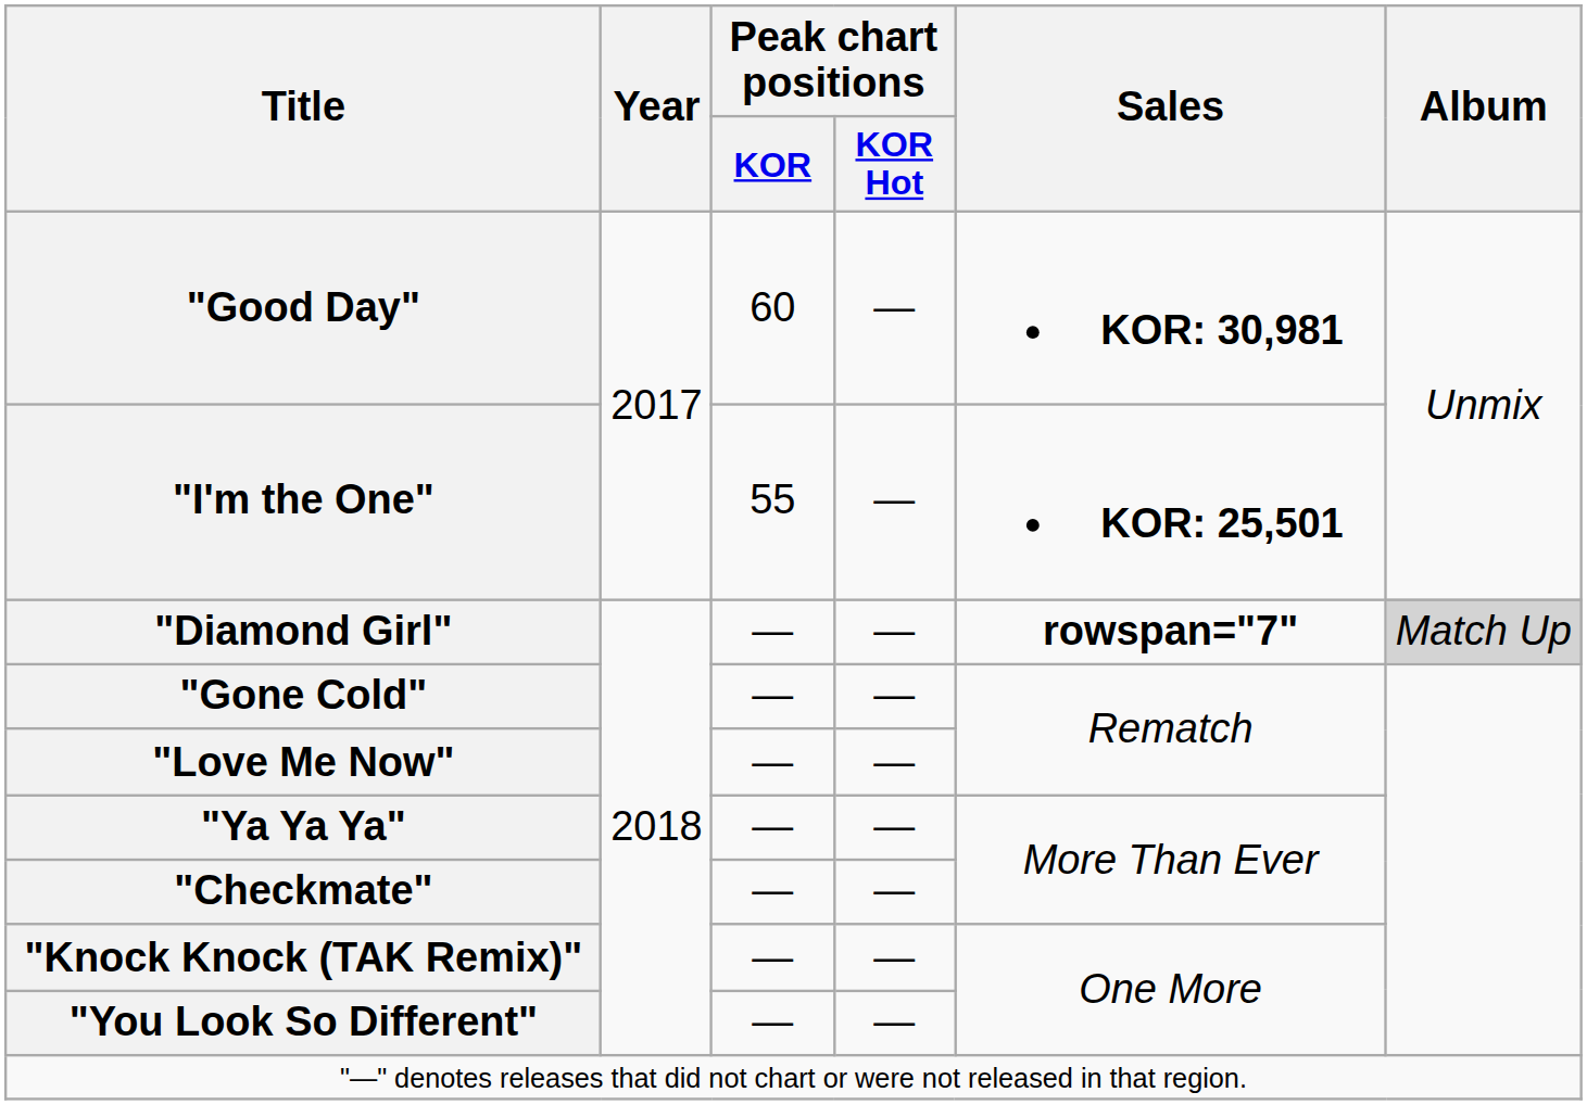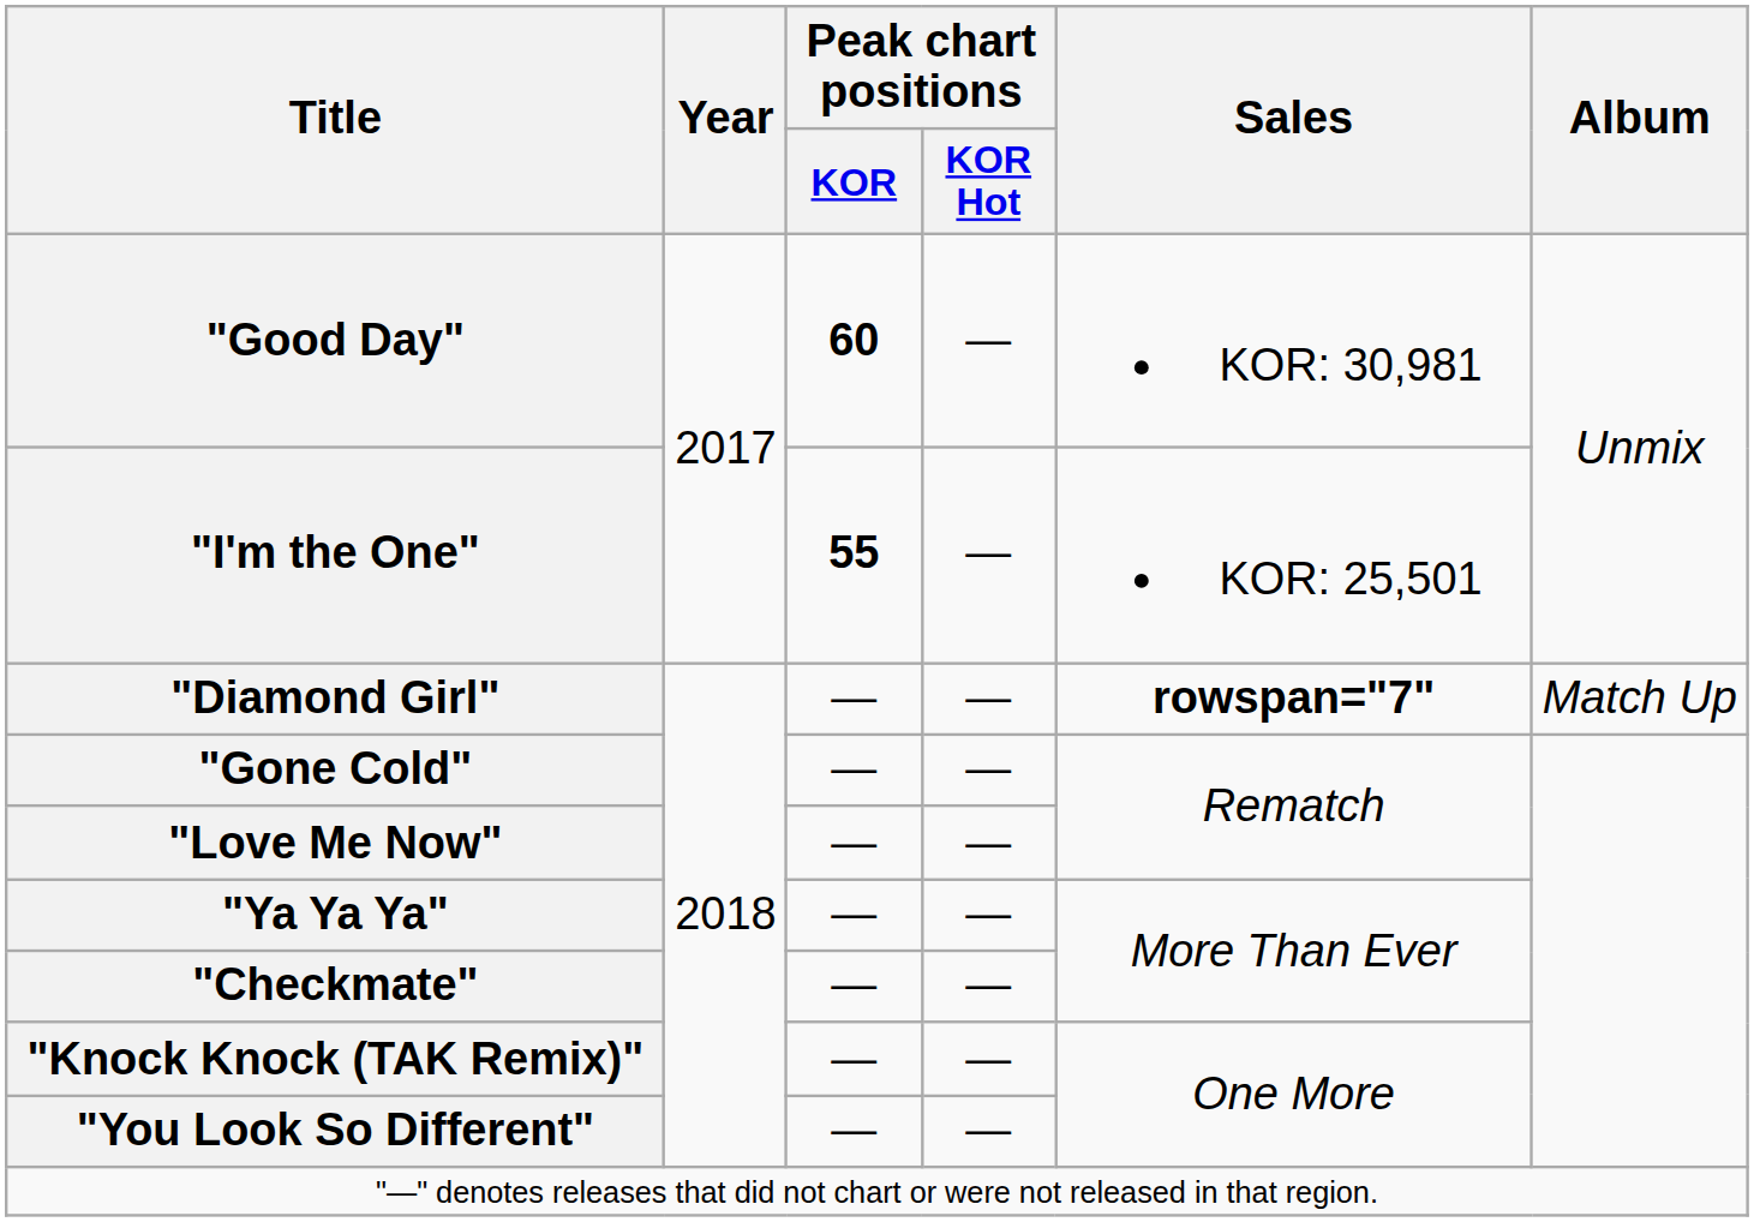"Good Day" | Peak chart positions / KOR: normal -> bold
"Good Day" | Sales: bold -> normal
"I'm the One" | Peak chart positions / KOR: normal -> bold
"I'm the One" | Sales: bold -> normal
"Diamond Girl" | Album: lightgrey background -> no background
